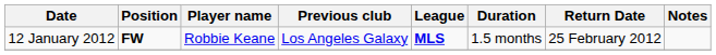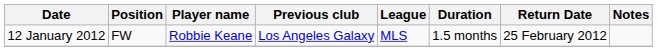12 January 2012 | Position: bold -> normal
12 January 2012 | League: bold -> normal
